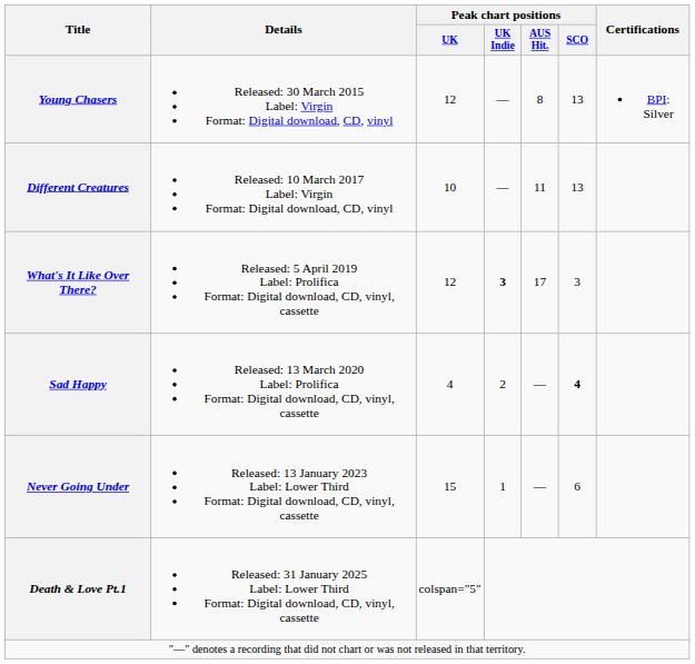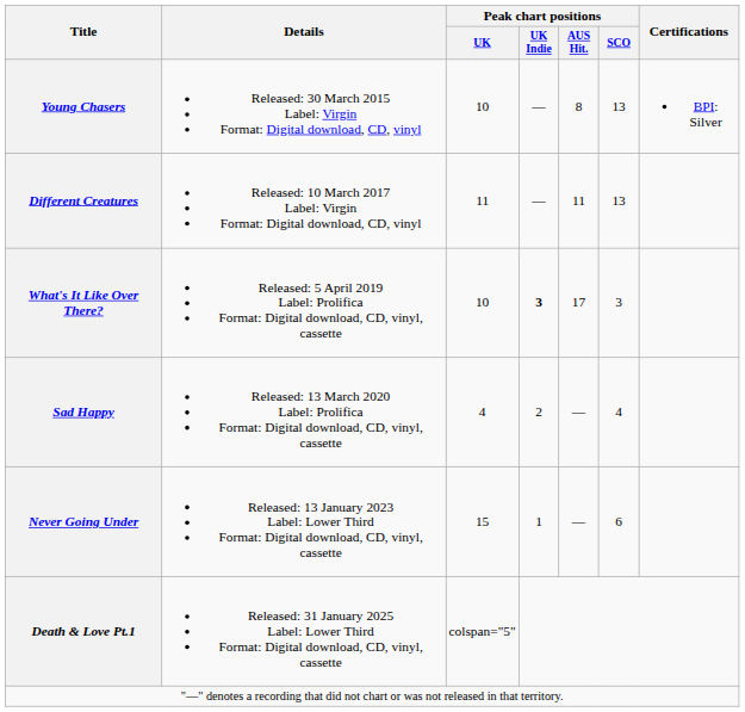Young Chasers | Peak chart positions / UK: 12 -> 10
Different Creatures | Peak chart positions / UK: 10 -> 11
What's It Like Over There? | Peak chart positions / UK: 12 -> 10
Sad Happy | Peak chart positions / SCO: bold -> normal
